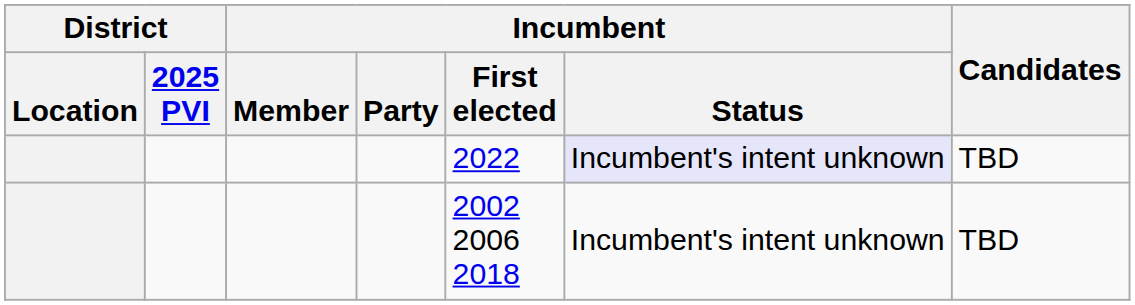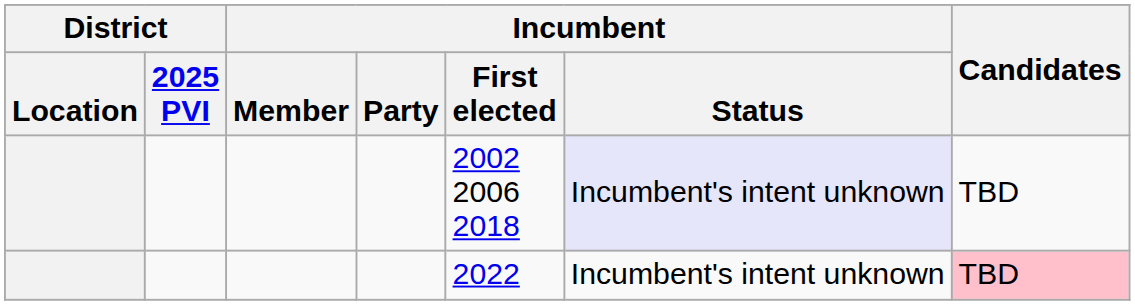row 3 | Incumbent / First elected: 2022 -> 2002 2006 2018
row 4 | Incumbent / First elected: 2002 2006 2018 -> 2022
row 4 | Candidates: no background -> pink background
